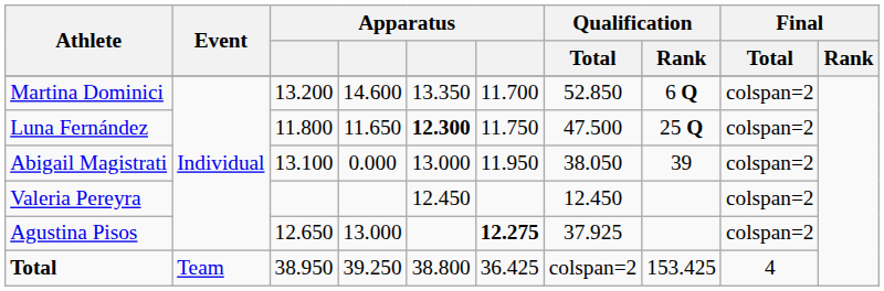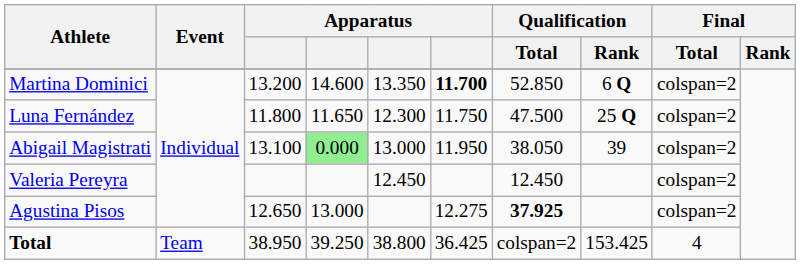Martina Dominici | column 6: normal -> bold
Luna Fernández | column 5: bold -> normal
Abigail Magistrati | column 4: no background -> lightgreen background
Agustina Pisos | column 6: bold -> normal
Agustina Pisos | Qualification / Total: normal -> bold
